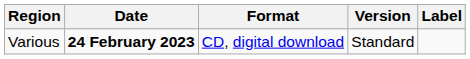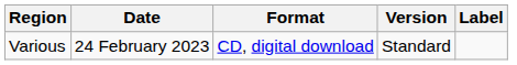Various | Date: bold -> normal
